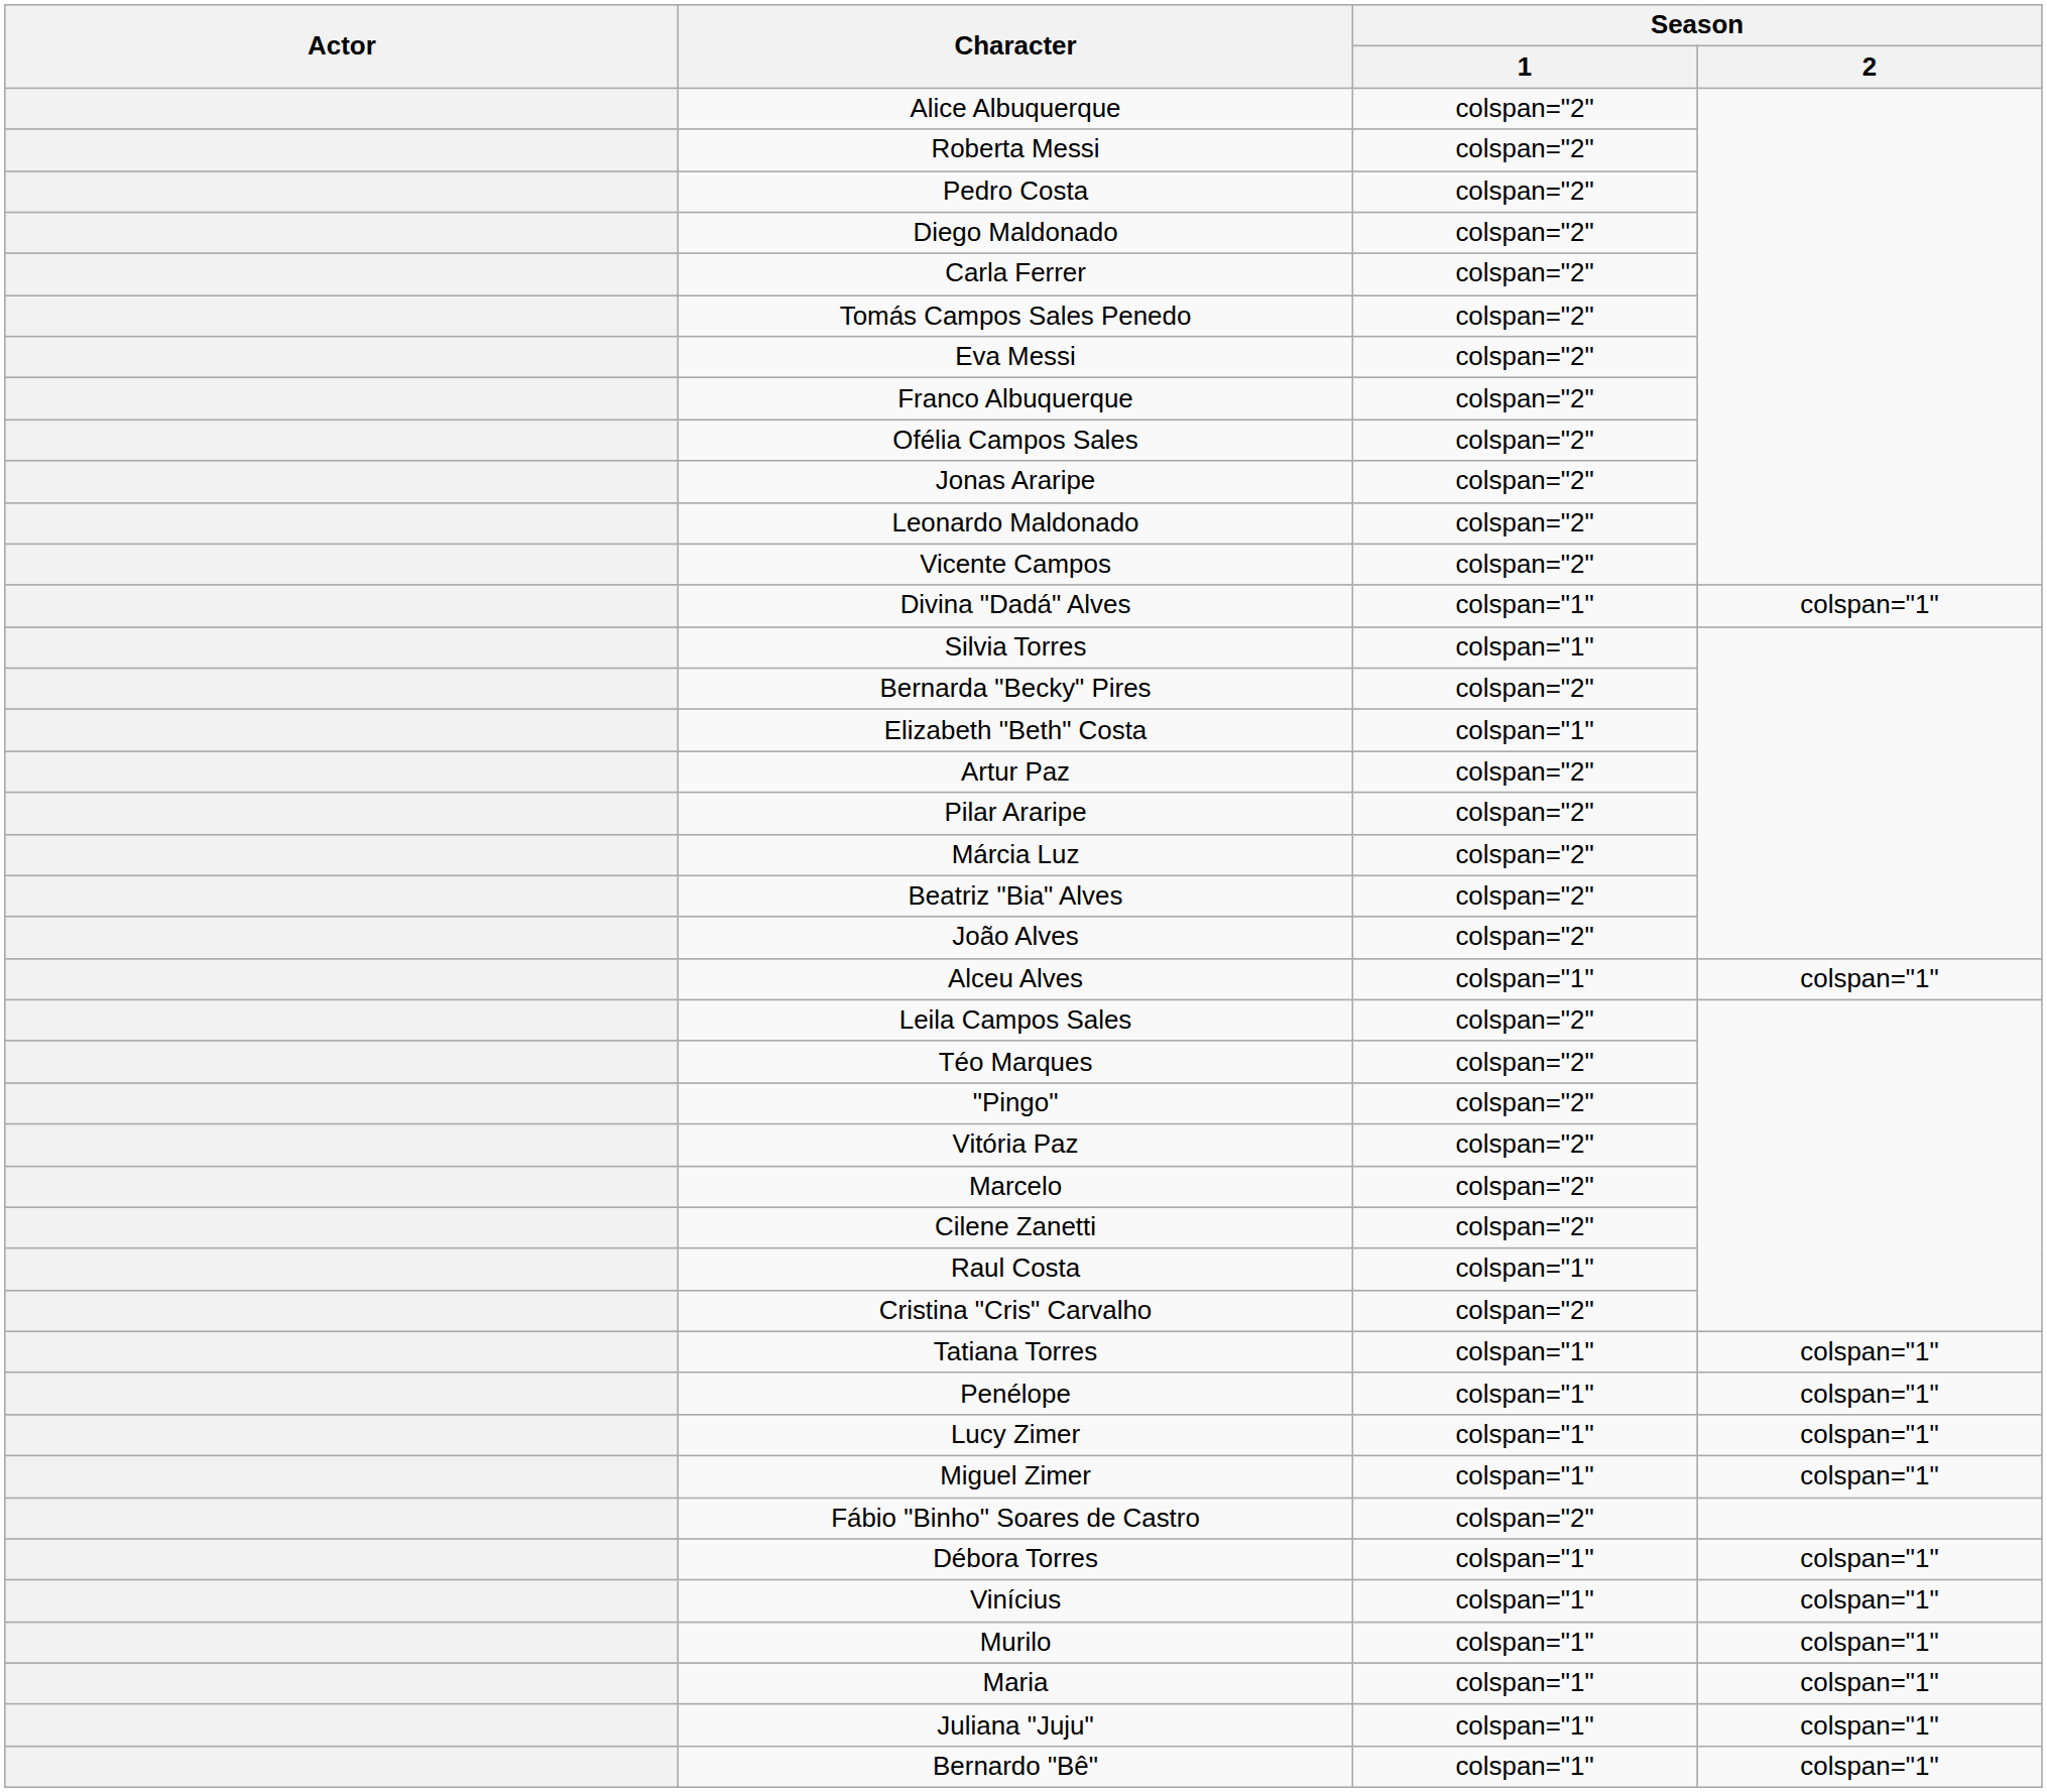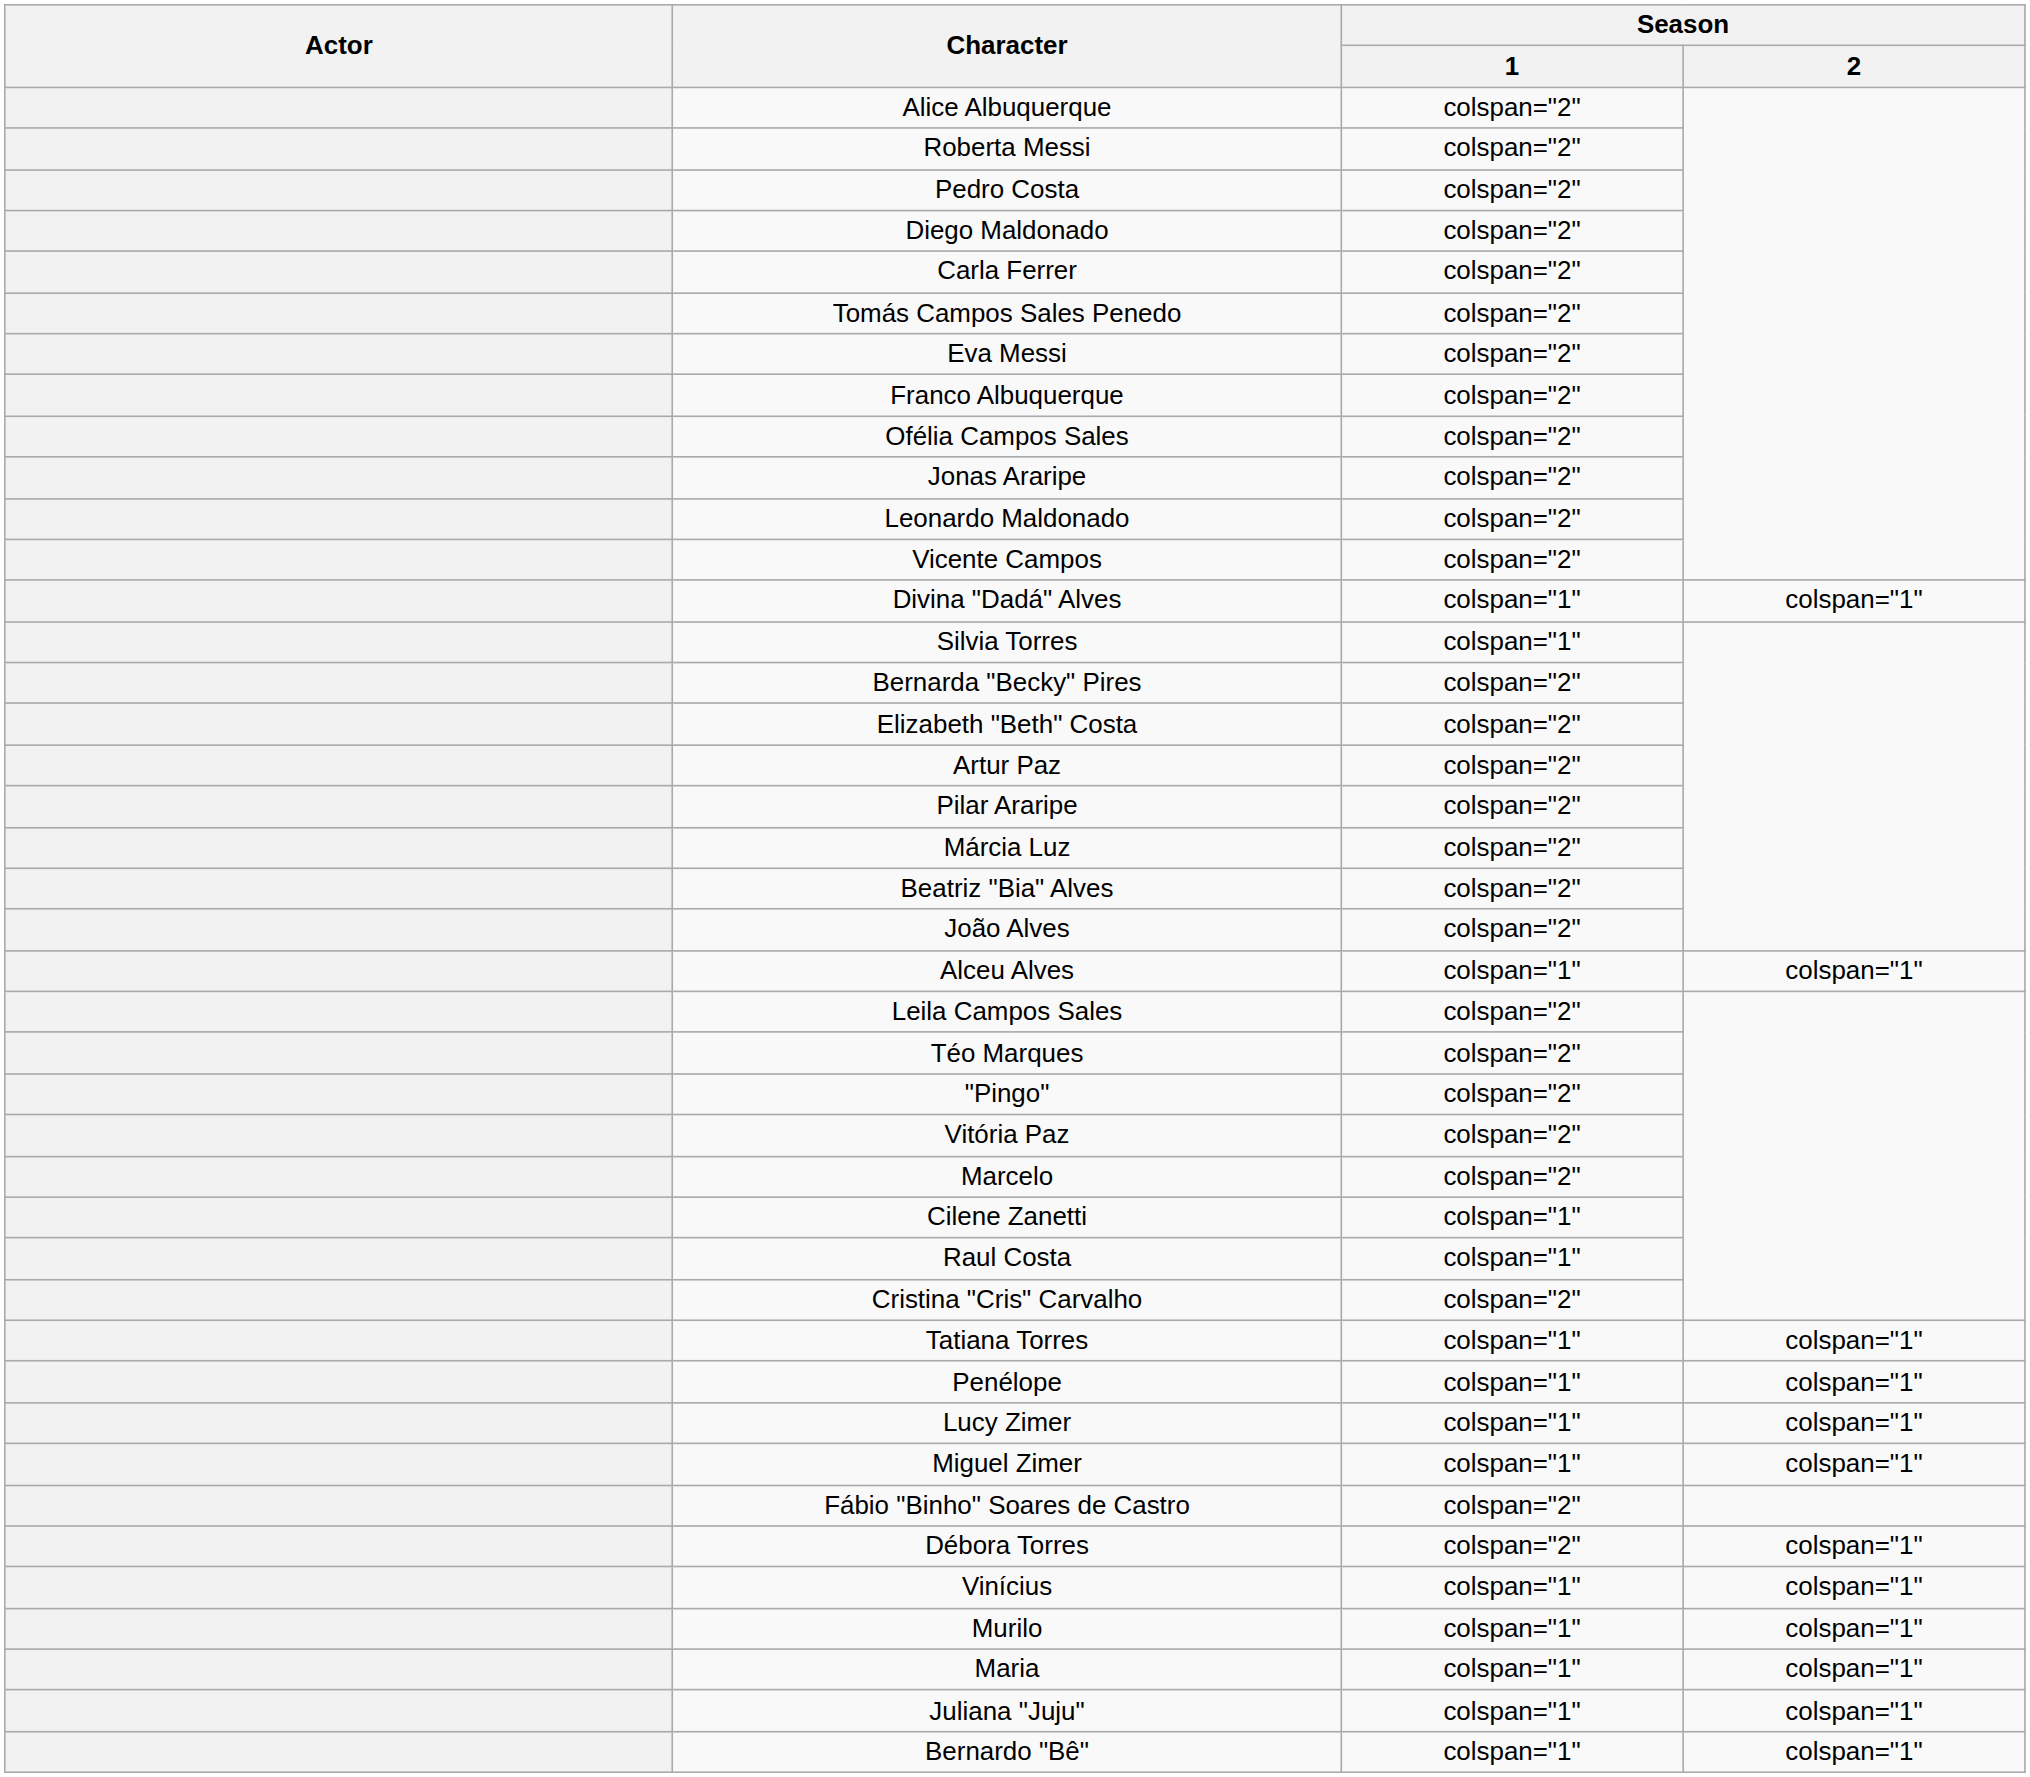Elizabeth "Beth" Costa | Season / 1: colspan="1" -> colspan="2"
Cilene Zanetti | Season / 1: colspan="2" -> colspan="1"
Débora Torres | Season / 1: colspan="1" -> colspan="2"
